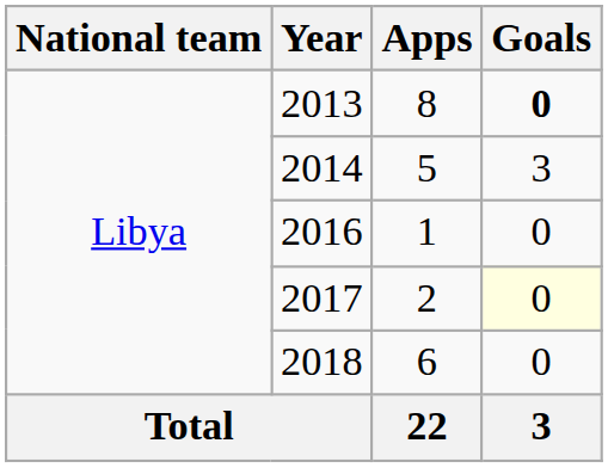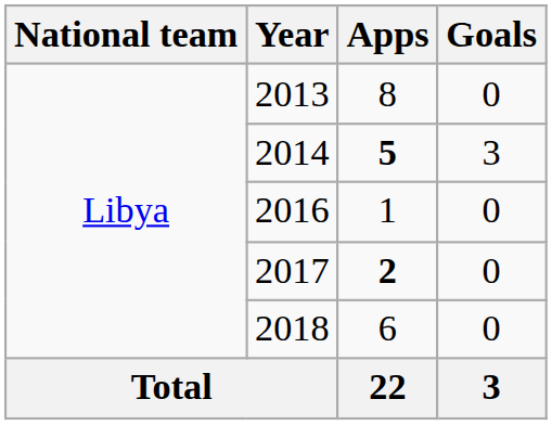2013 | Goals: bold -> normal
2014 | Apps: normal -> bold
2017 | Apps: normal -> bold
2017 | Goals: lightyellow background -> no background
